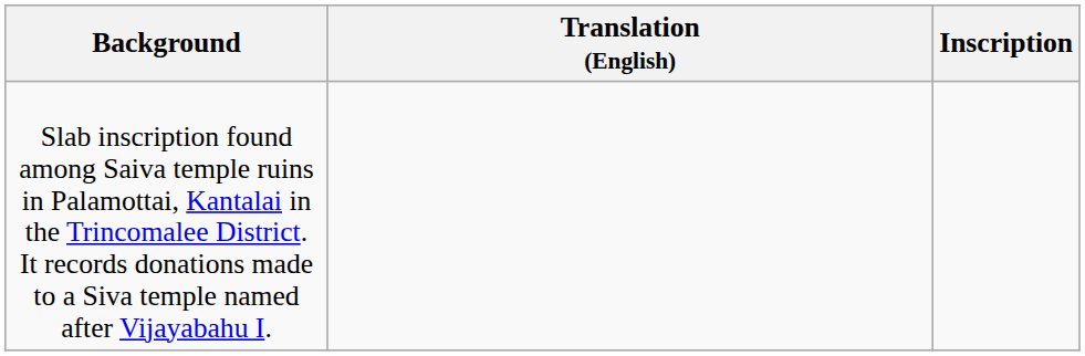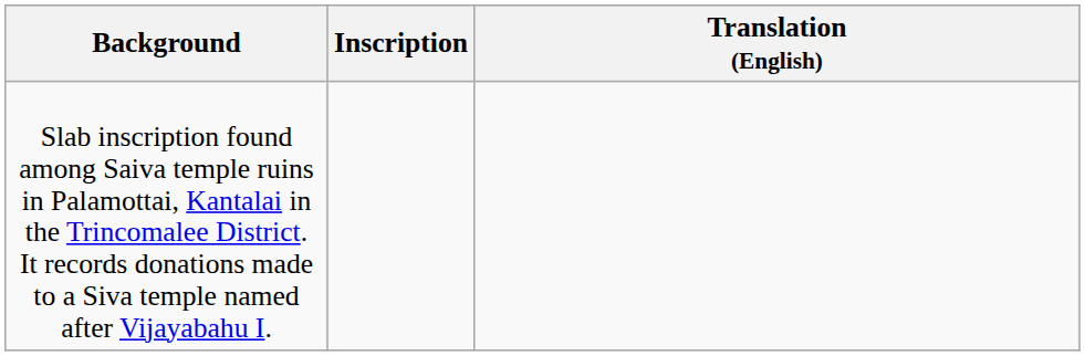columns swapped: Translation (English) <-> Inscription
